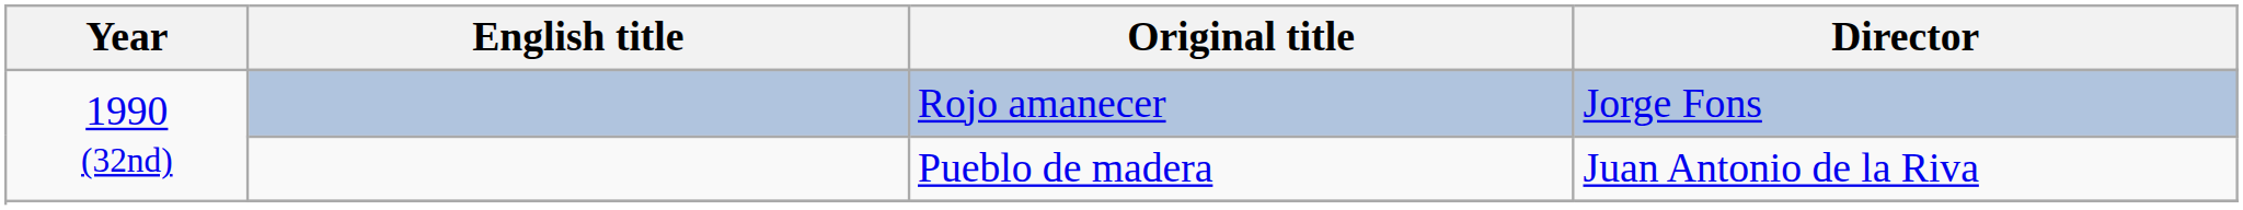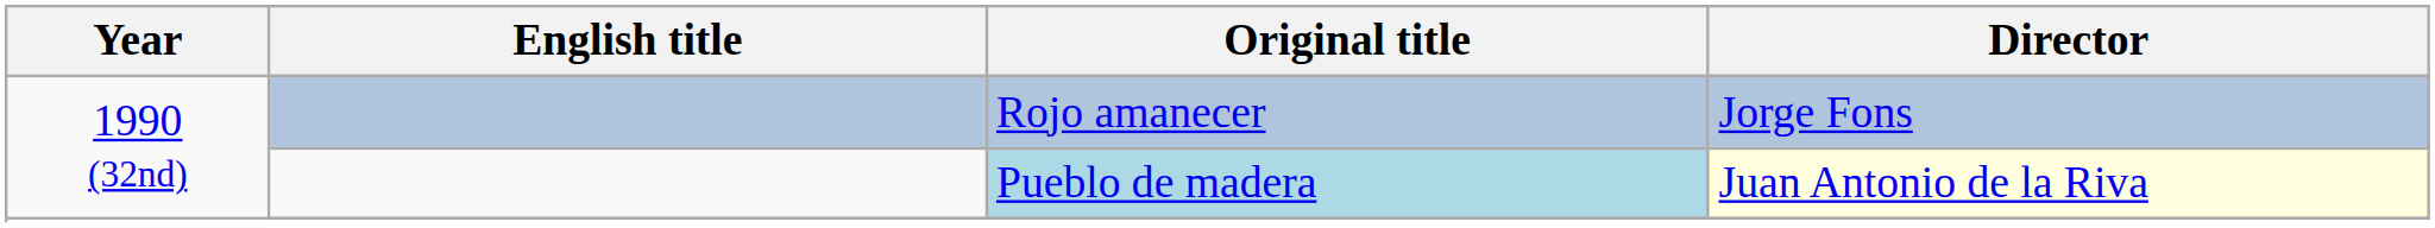Pueblo de madera | Original title: no background -> lightblue background
Pueblo de madera | Director: no background -> lightyellow background
